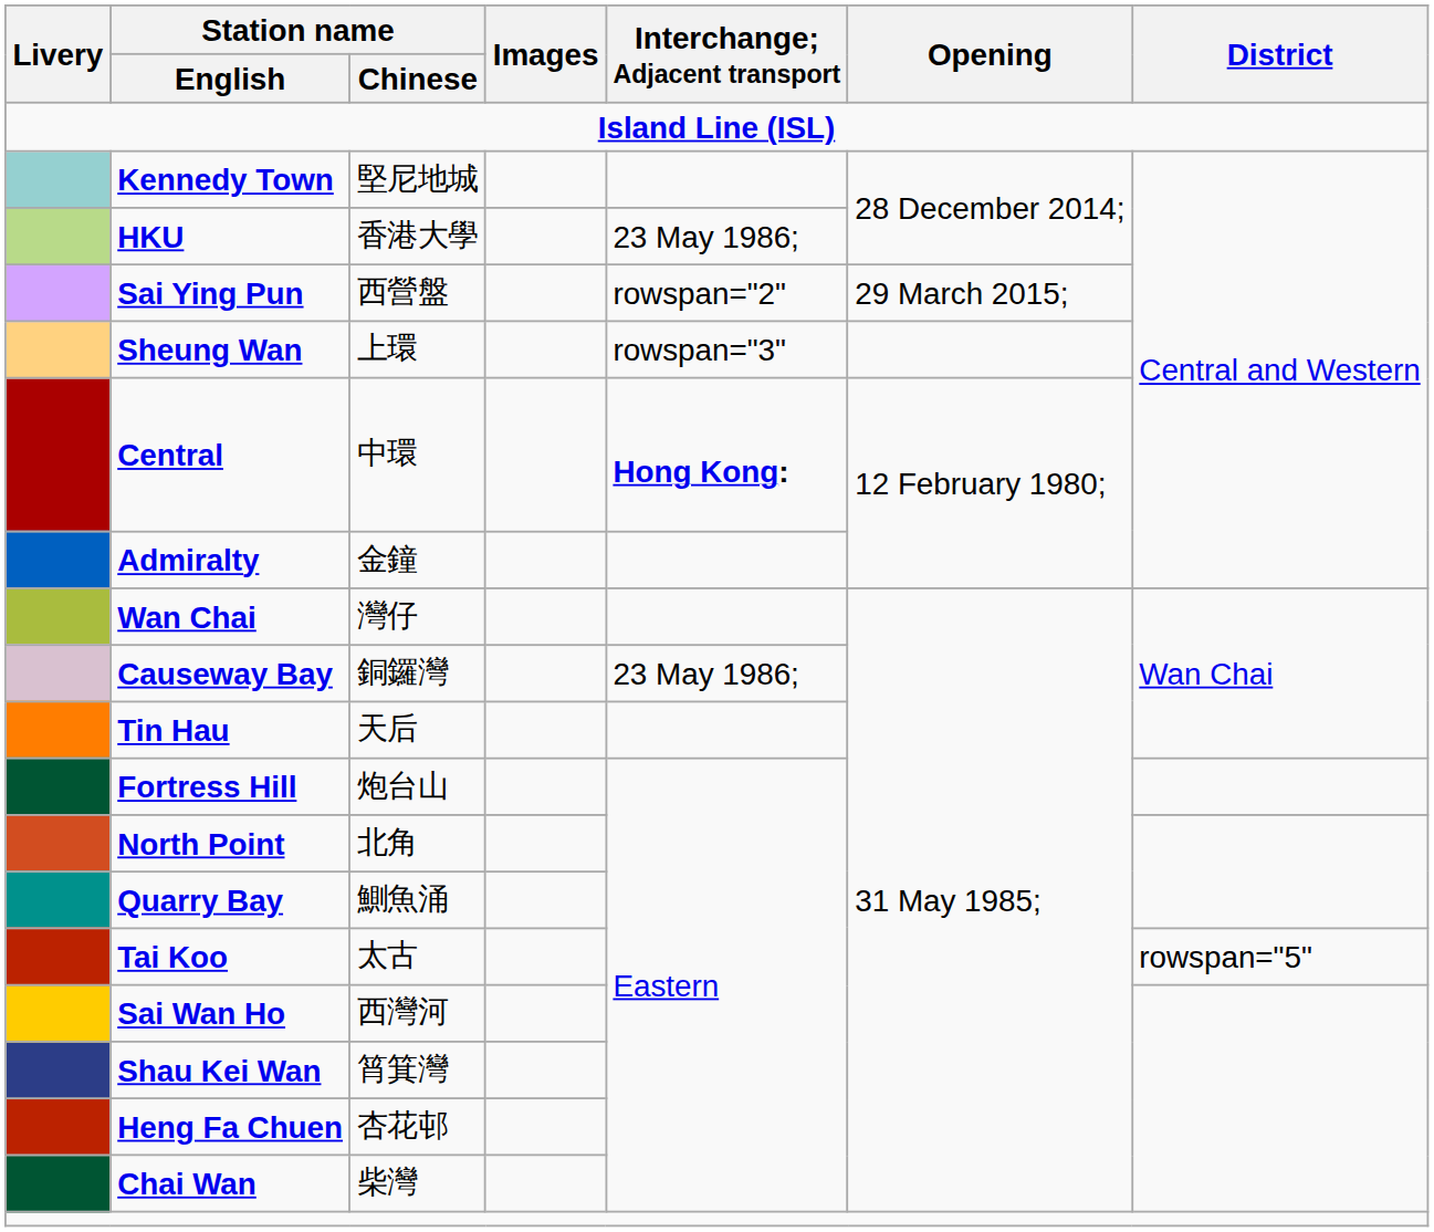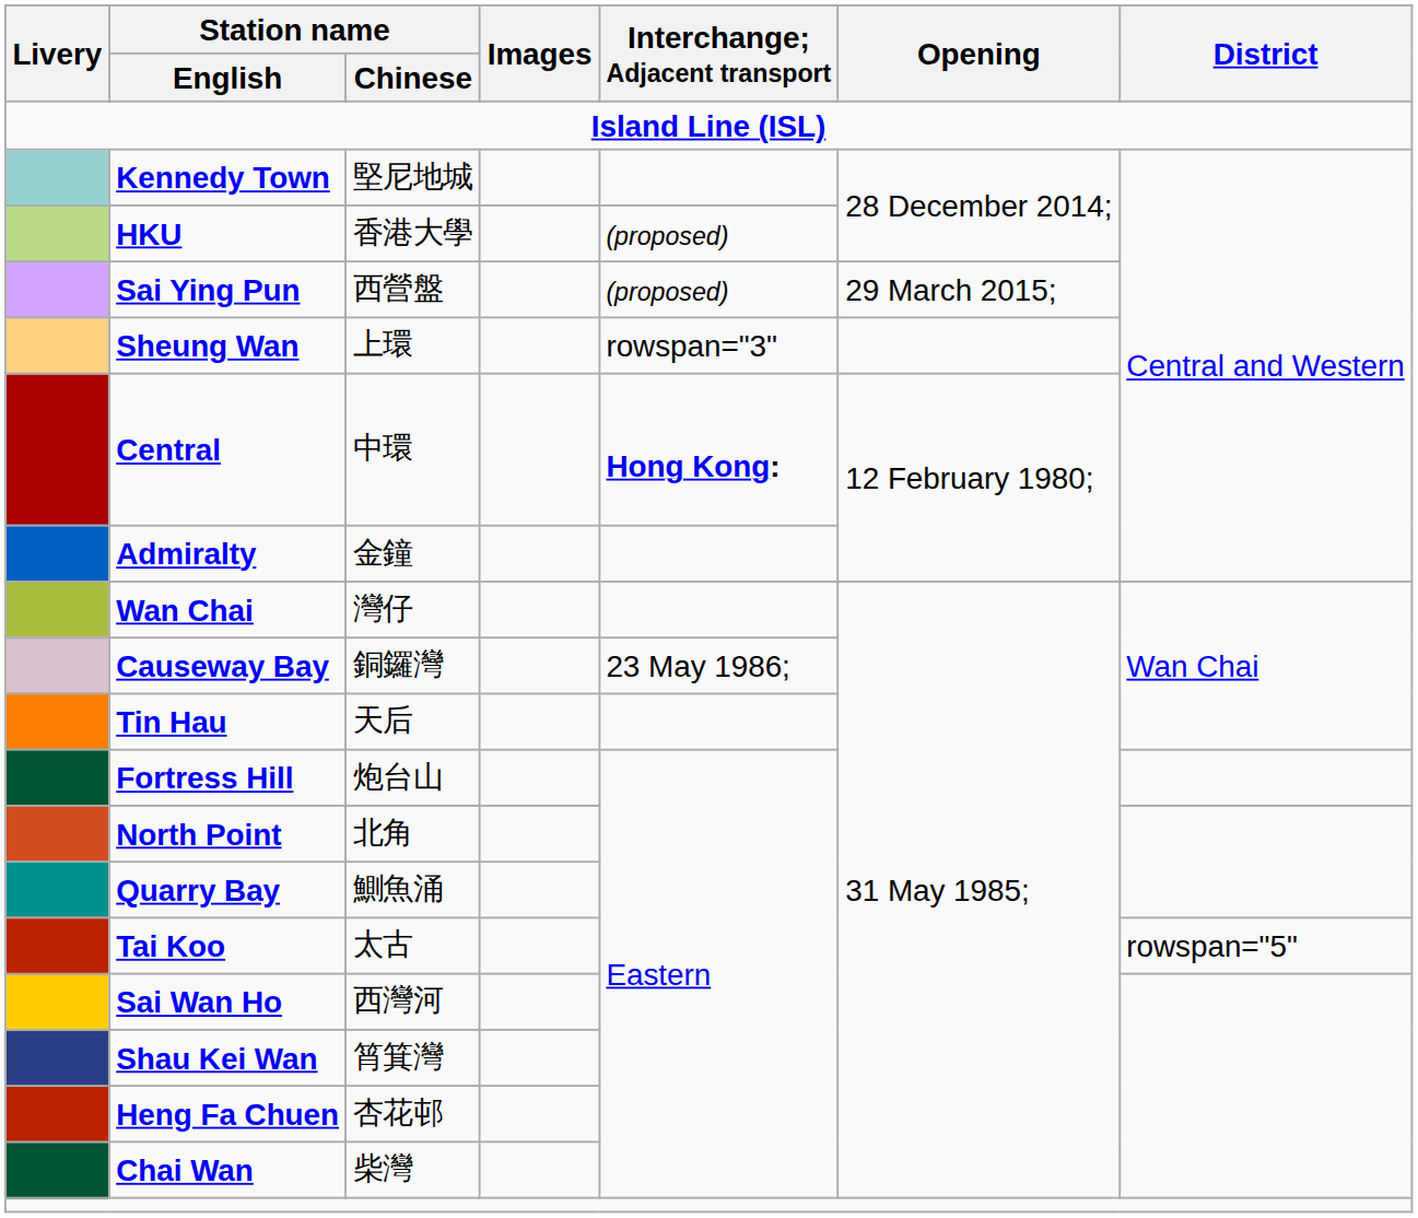HKU | Interchange; Adjacent transport: 23 May 1986; -> (proposed)
Sai Ying Pun | Interchange; Adjacent transport: rowspan="2" -> (proposed)
